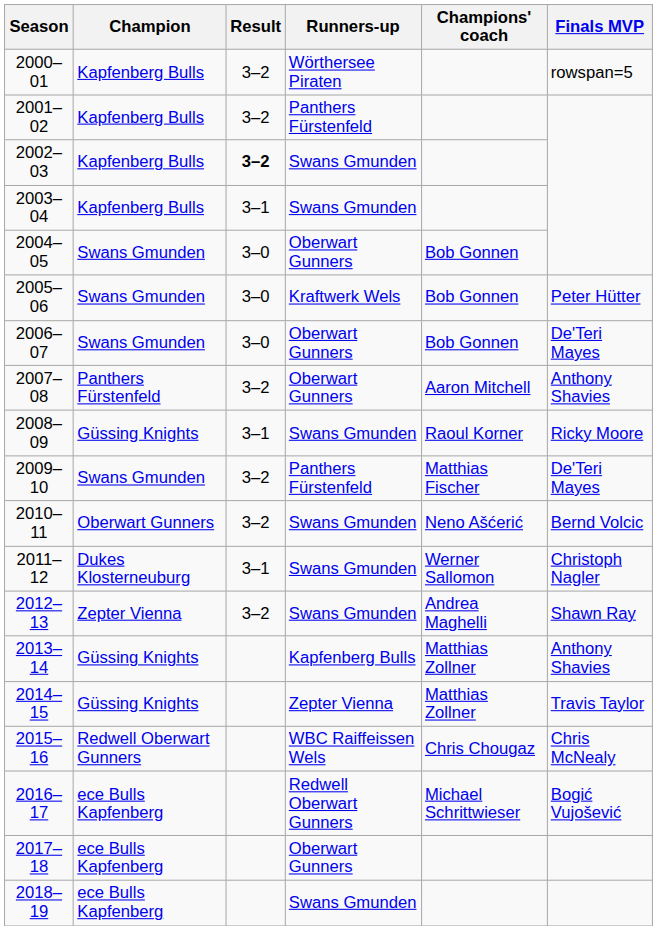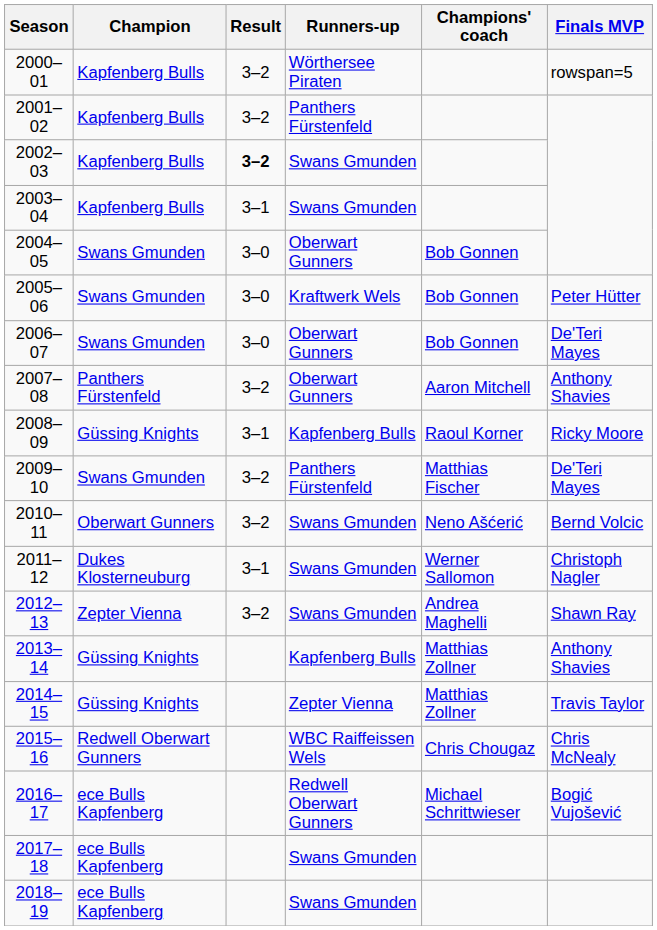2008–09 | Runners-up: Swans Gmunden -> Kapfenberg Bulls
2017–18 | Runners-up: Oberwart Gunners -> Swans Gmunden
